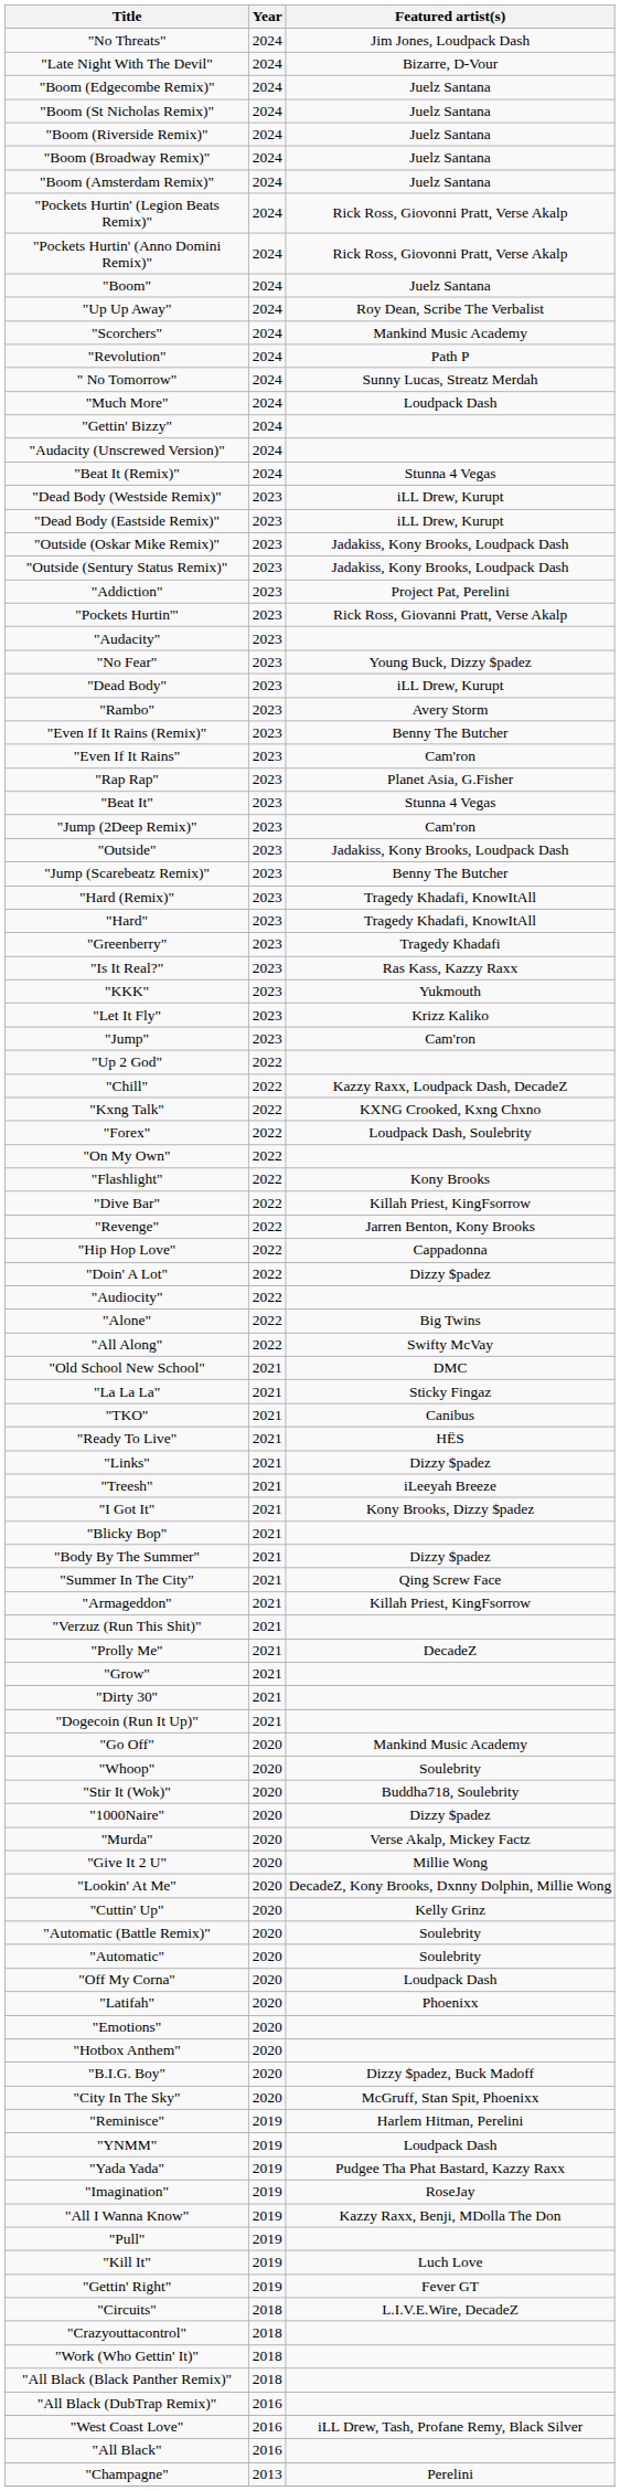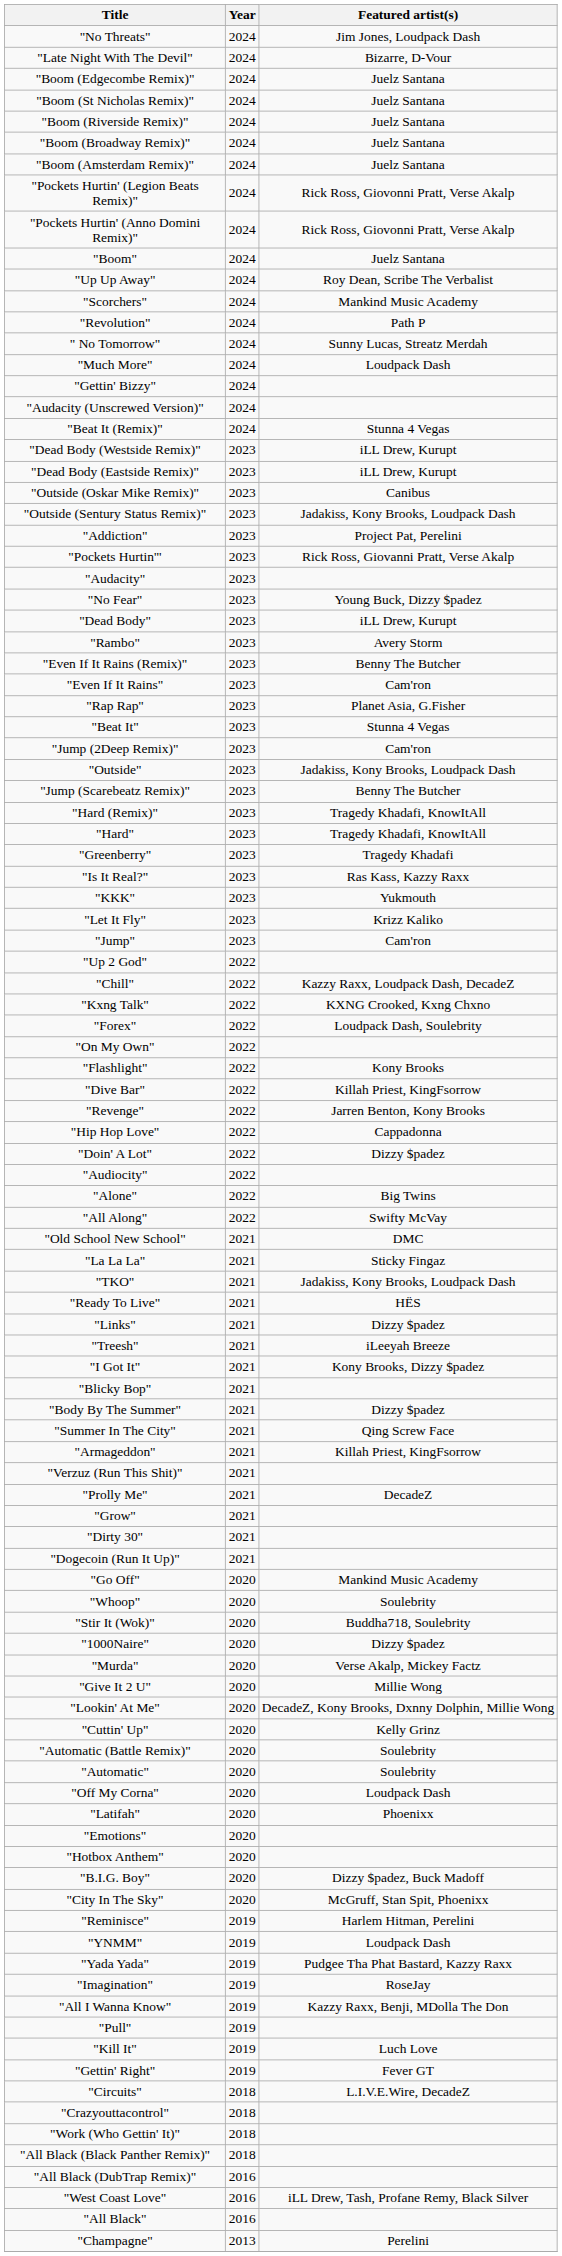"Outside (Oskar Mike Remix)" | Featured artist(s): Jadakiss, Kony Brooks, Loudpack Dash -> Canibus
"TKO" | Featured artist(s): Canibus -> Jadakiss, Kony Brooks, Loudpack Dash
